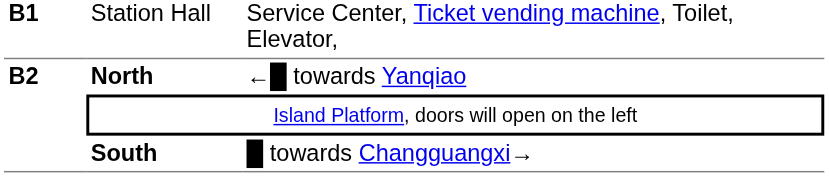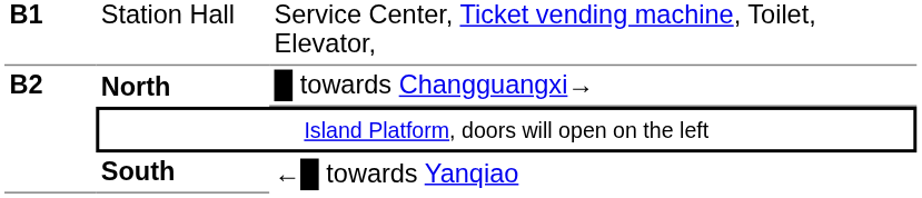North | column 3: ←█ towards Yanqiao -> █ towards Changguangxi→
South | column 3: █ towards Changguangxi→ -> ←█ towards Yanqiao
